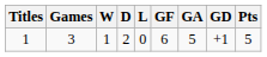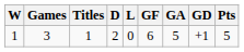columns swapped: Titles <-> W
